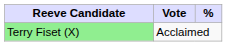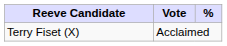Terry Fiset (X) | Reeve Candidate: lightgreen background -> no background
